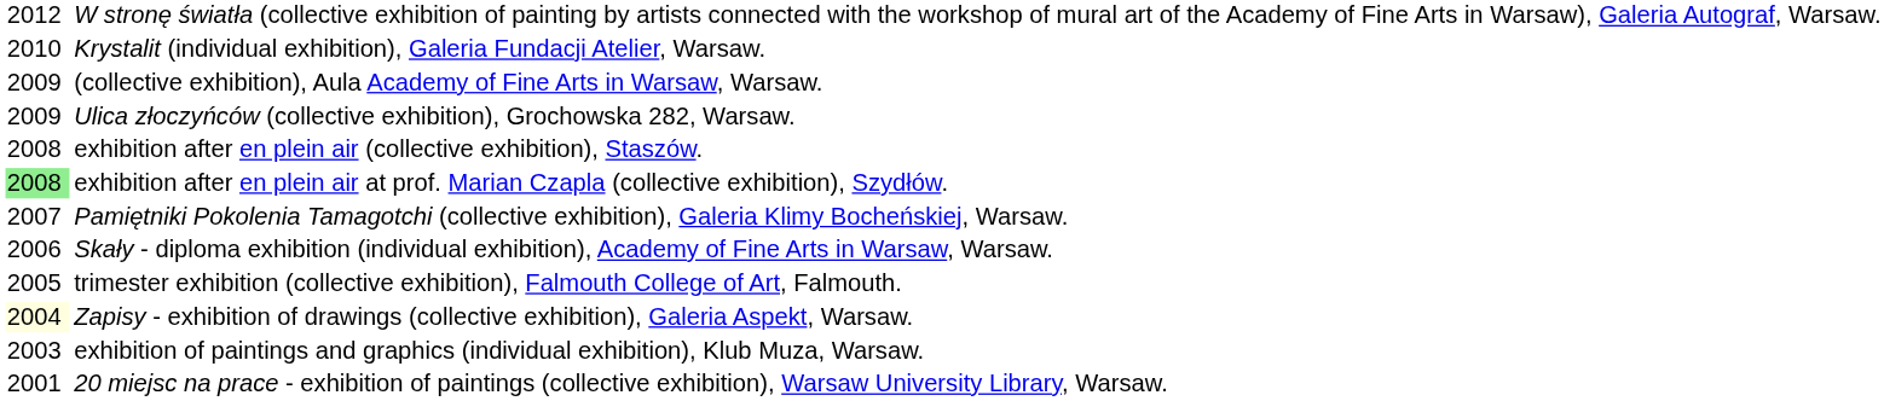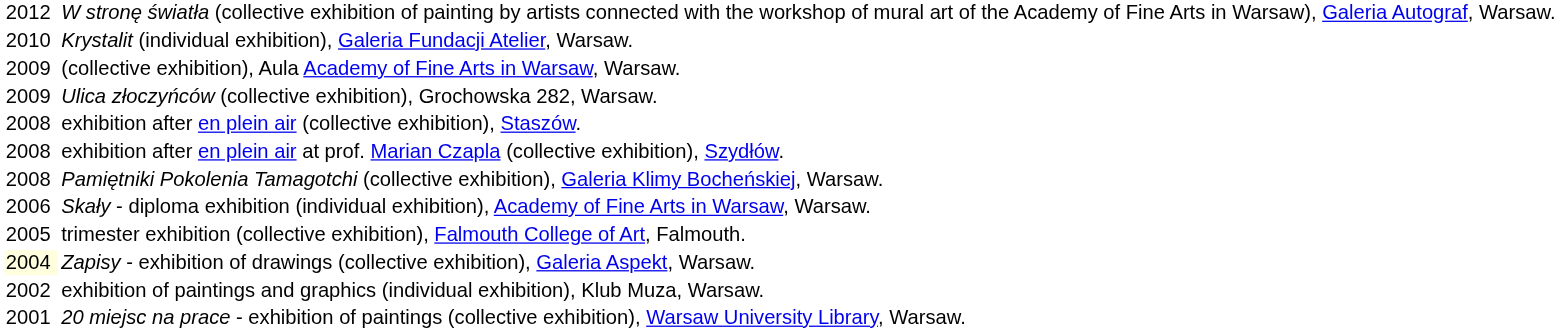row 6 | column 1: lightgreen background -> no background
row 7 | column 1: 2007 -> 2008
row 11 | column 1: 2003 -> 2002
